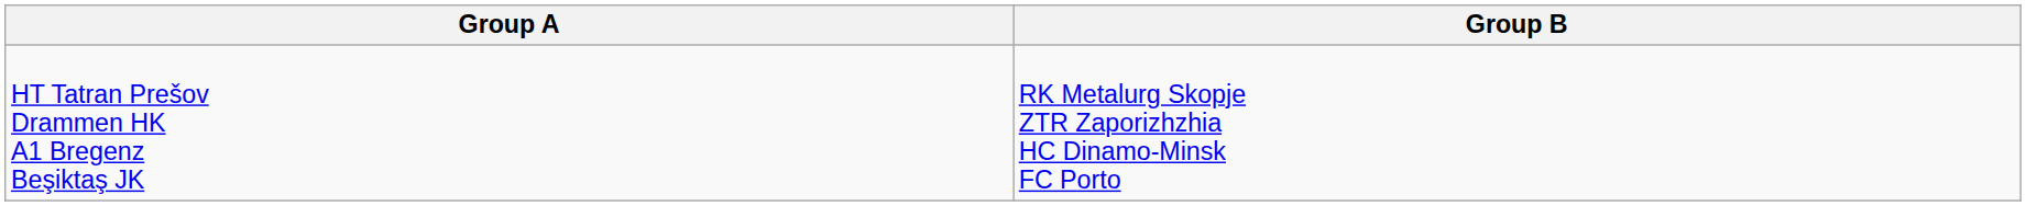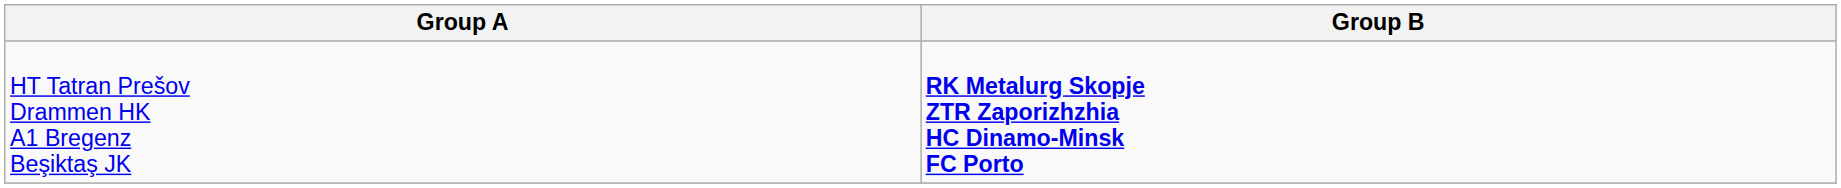HT Tatran Prešov Drammen HK A1 Bregenz Beşiktaş JK | Group B: normal -> bold
